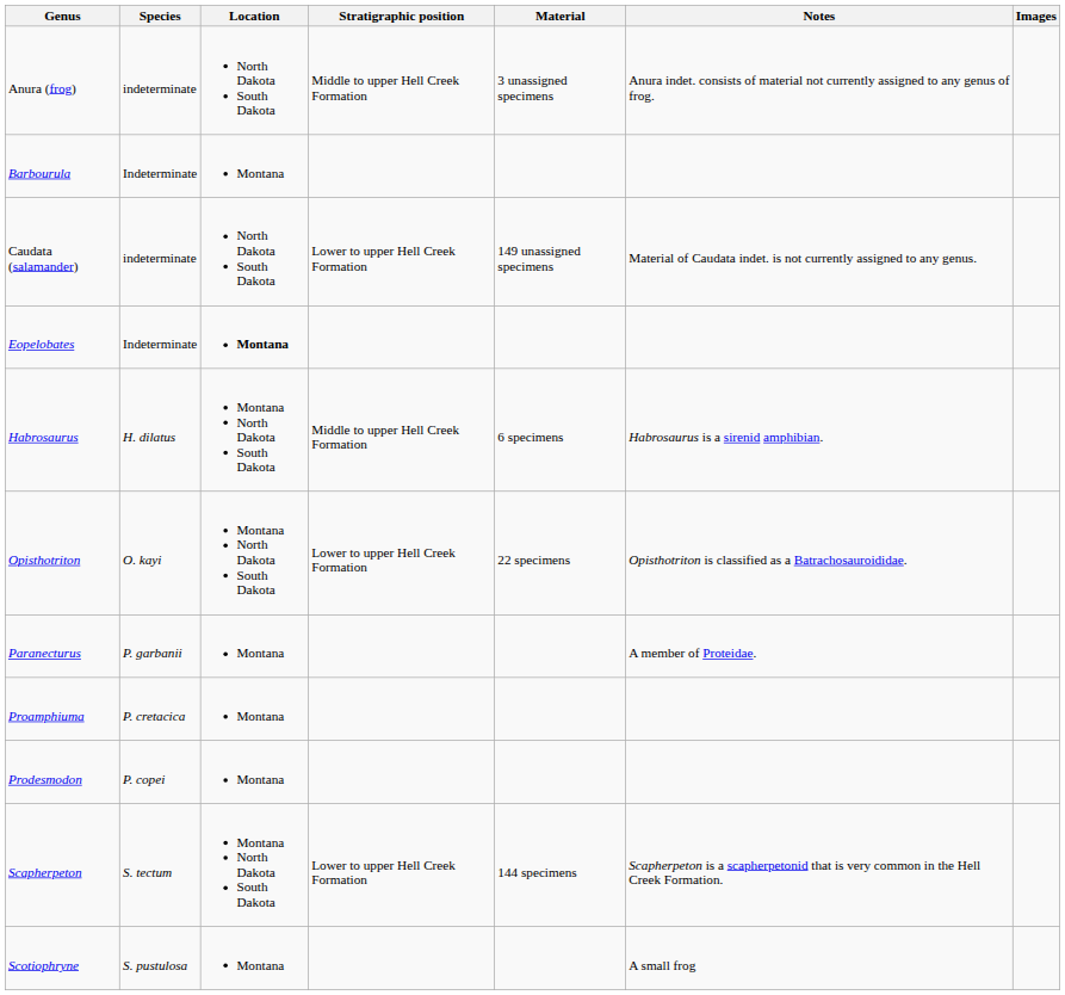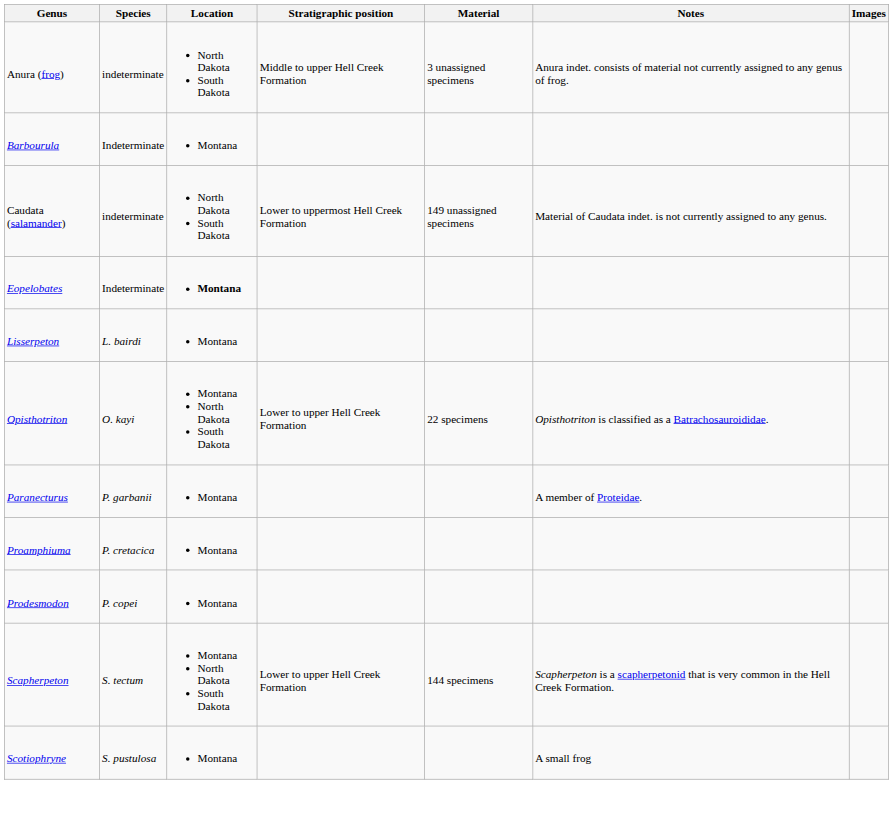Caudata (salamander) | Stratigraphic position: Lower to upper Hell Creek Formation -> Lower to uppermost Hell Creek Formation
- row: Habrosaurus | H. dilatus | Montana North Dakota South Dakota | Middle to upper Hell Creek Formation | 6 specimens | Habrosaurus is a sirenid amphibian.
+ row: Lisserpeton | L. bairdi | Montana
